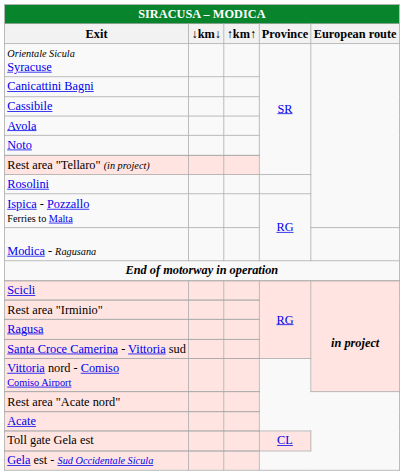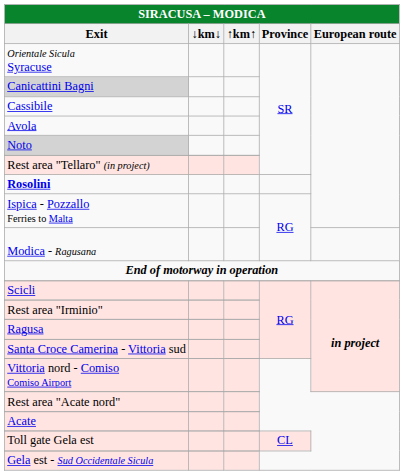Canicattini Bagni | Exit: no background -> lightgrey background
Noto | Exit: no background -> lightgrey background
Rosolini | Exit: normal -> bold
